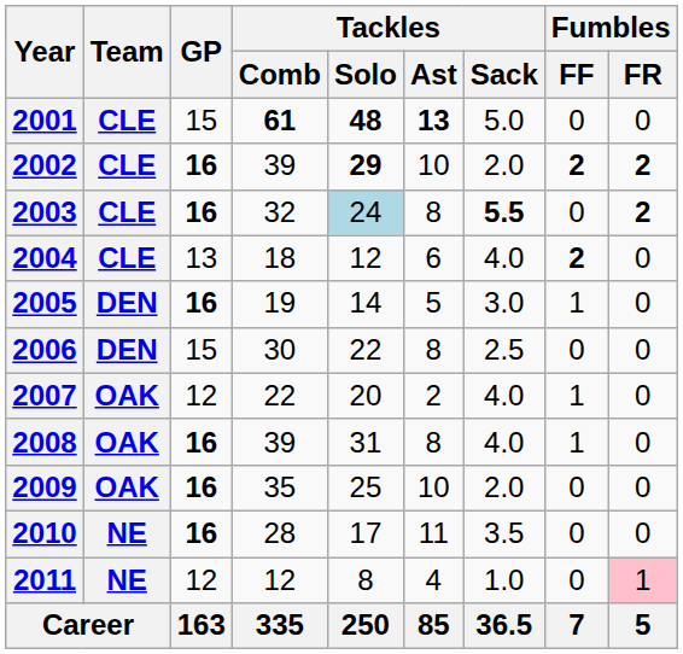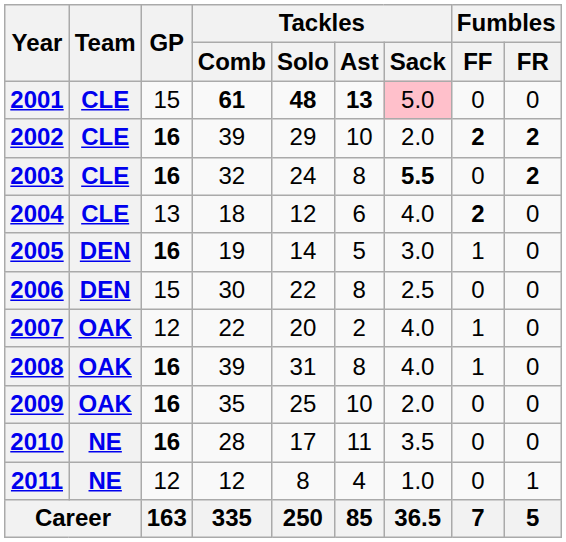2001 | Tackles / Sack: no background -> pink background
2002 | Tackles / Solo: bold -> normal
2003 | Tackles / Solo: lightblue background -> no background
2011 | Fumbles / FR: pink background -> no background
